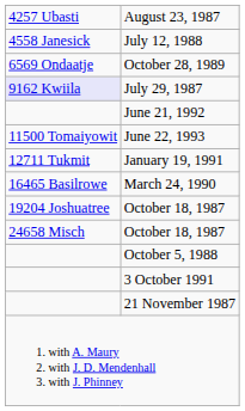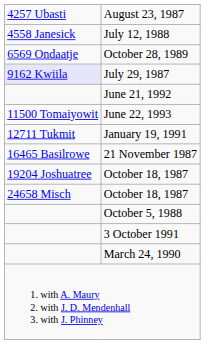row 8 | column 2: March 24, 1990 -> 21 November 1987
row 13 | column 2: 21 November 1987 -> March 24, 1990
